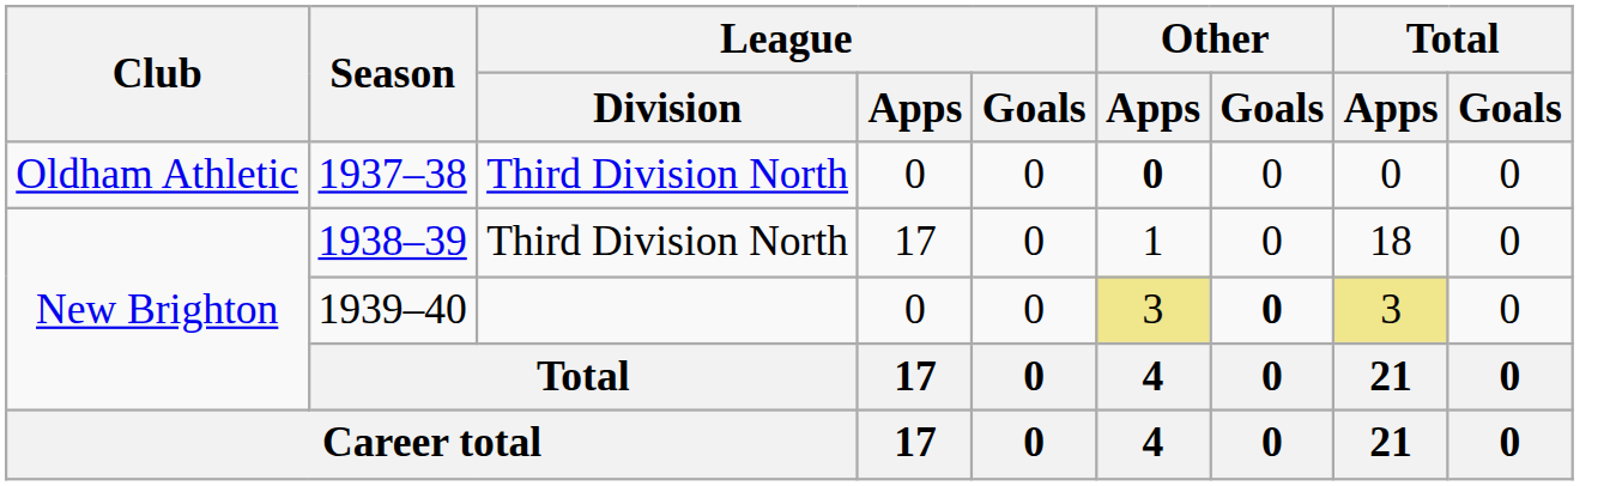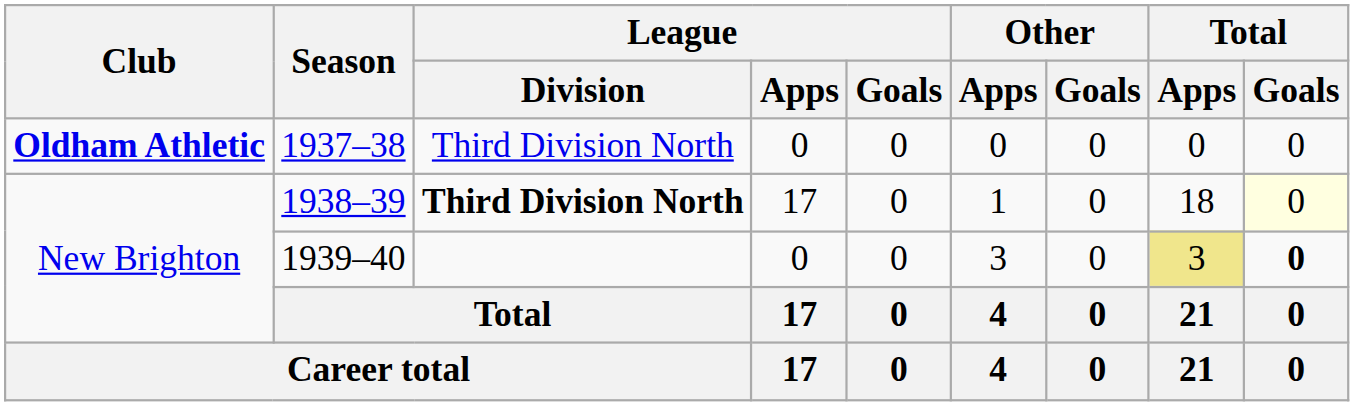1937–38 | Club: normal -> bold
1937–38 | Other / Apps: bold -> normal
1938–39 | League / Division: normal -> bold
1938–39 | Total / Goals: no background -> lightyellow background
1939–40 | Other / Apps: khaki background -> no background
1939–40 | Other / Goals: bold -> normal
1939–40 | Total / Goals: normal -> bold
